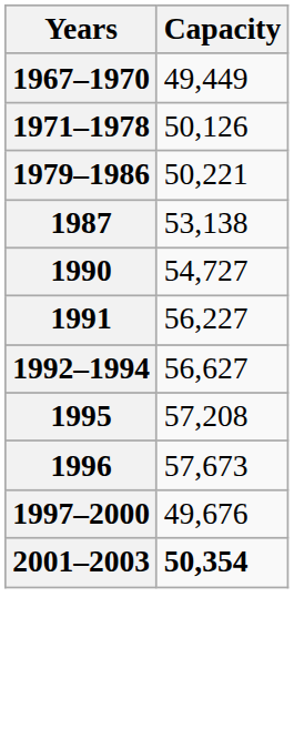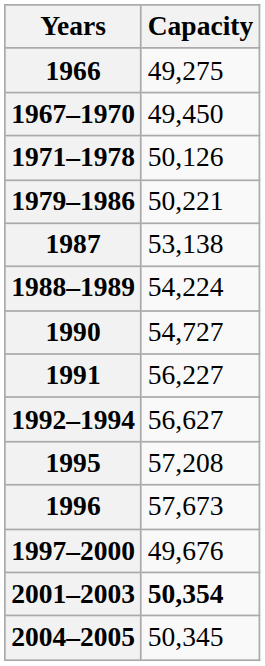+ row: 1966 | 49,275
1967–1970 | Capacity: 49,449 -> 49,450
+ row: 1988–1989 | 54,224
+ row: 2004–2005 | 50,345
